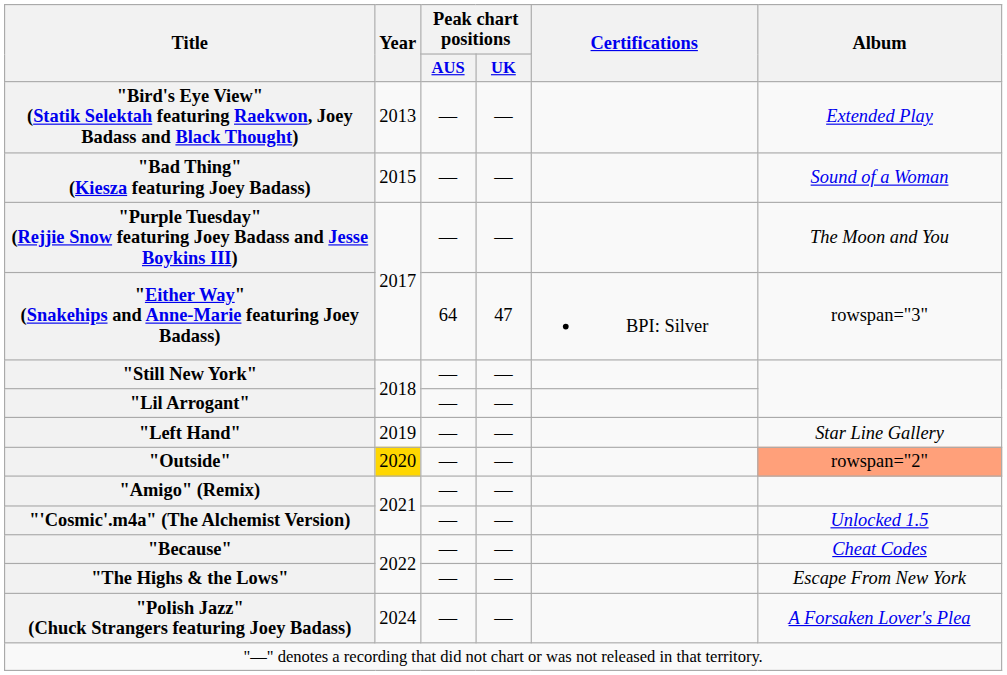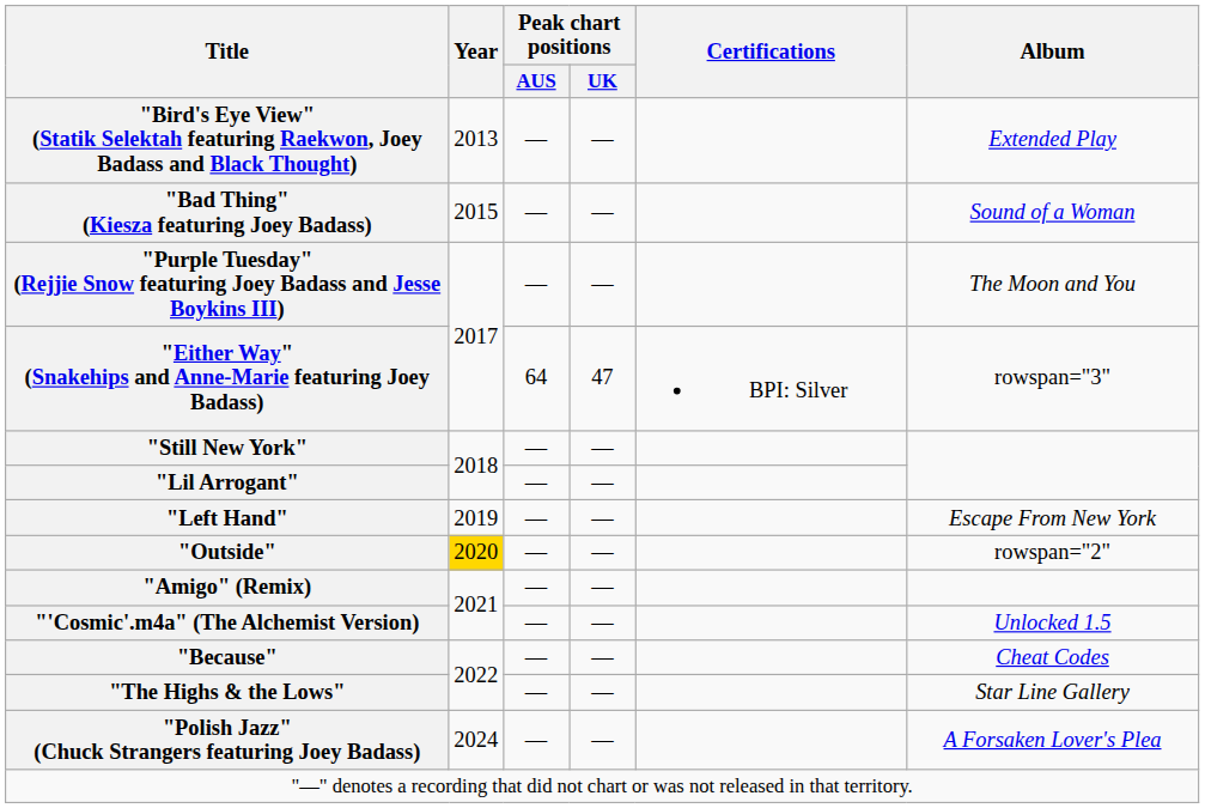"Left Hand" | Album: Star Line Gallery -> Escape From New York
"Outside" | Album: lightsalmon background -> no background
"The Highs & the Lows" | Album: Escape From New York -> Star Line Gallery
